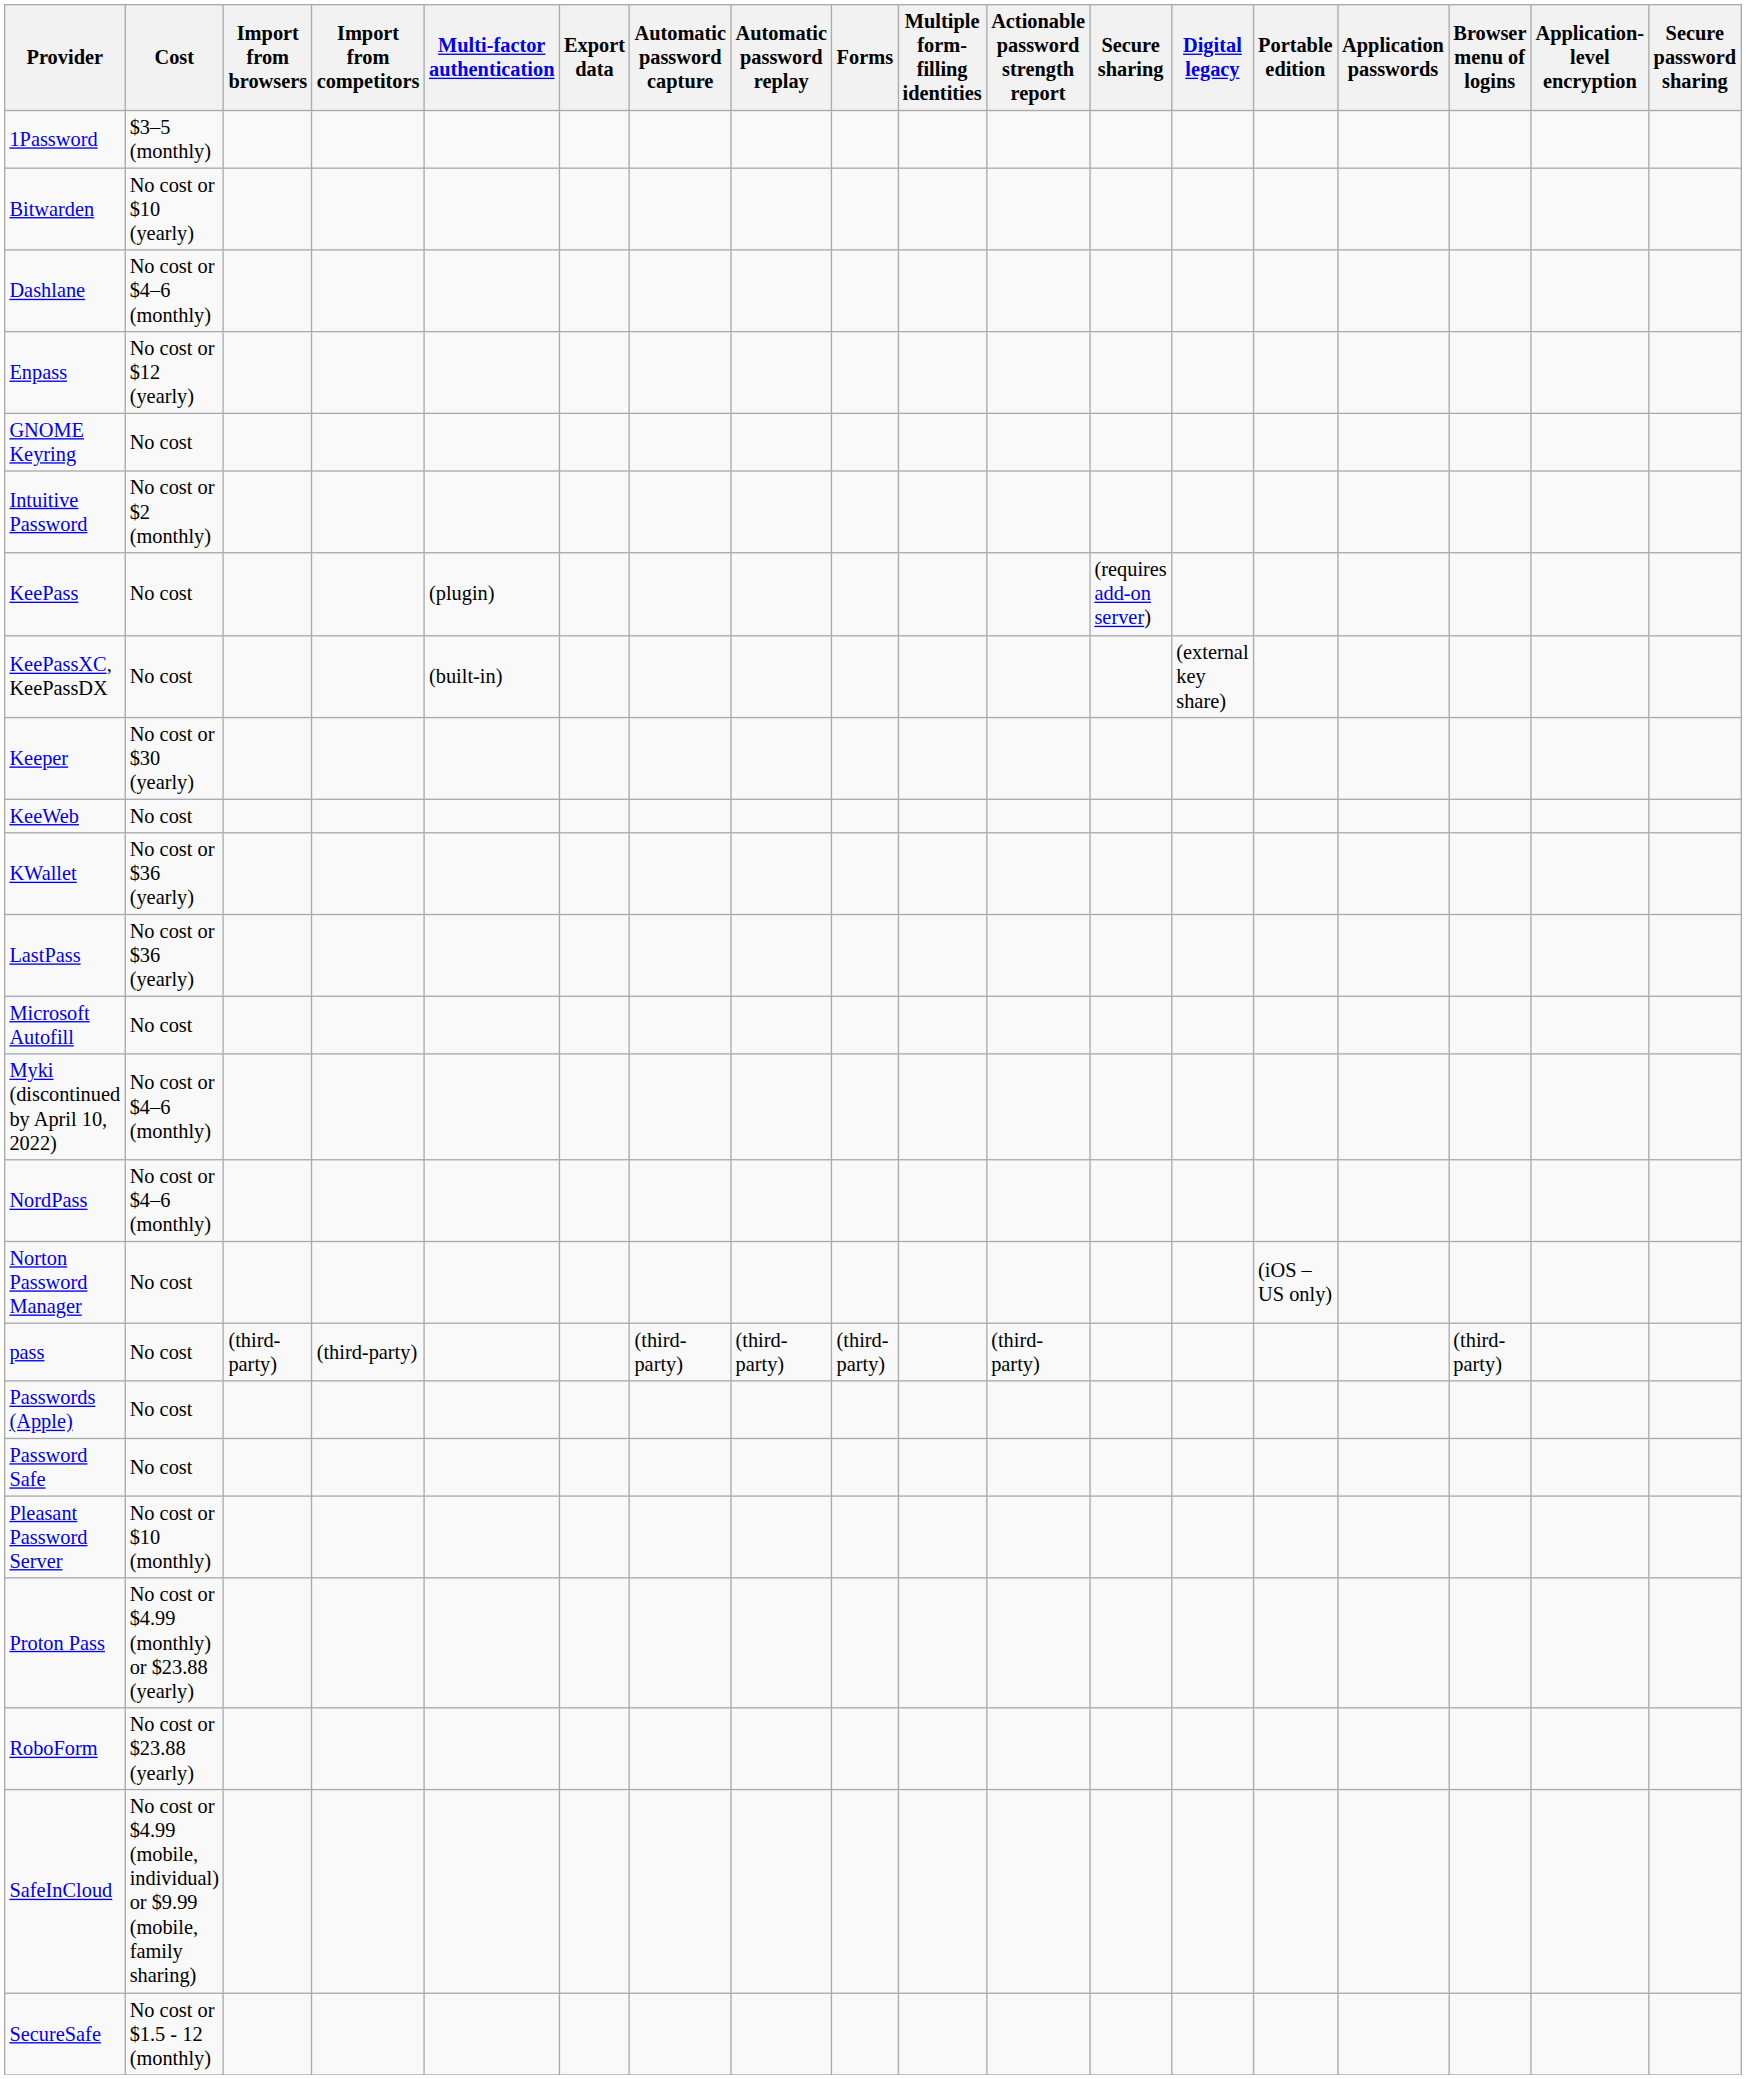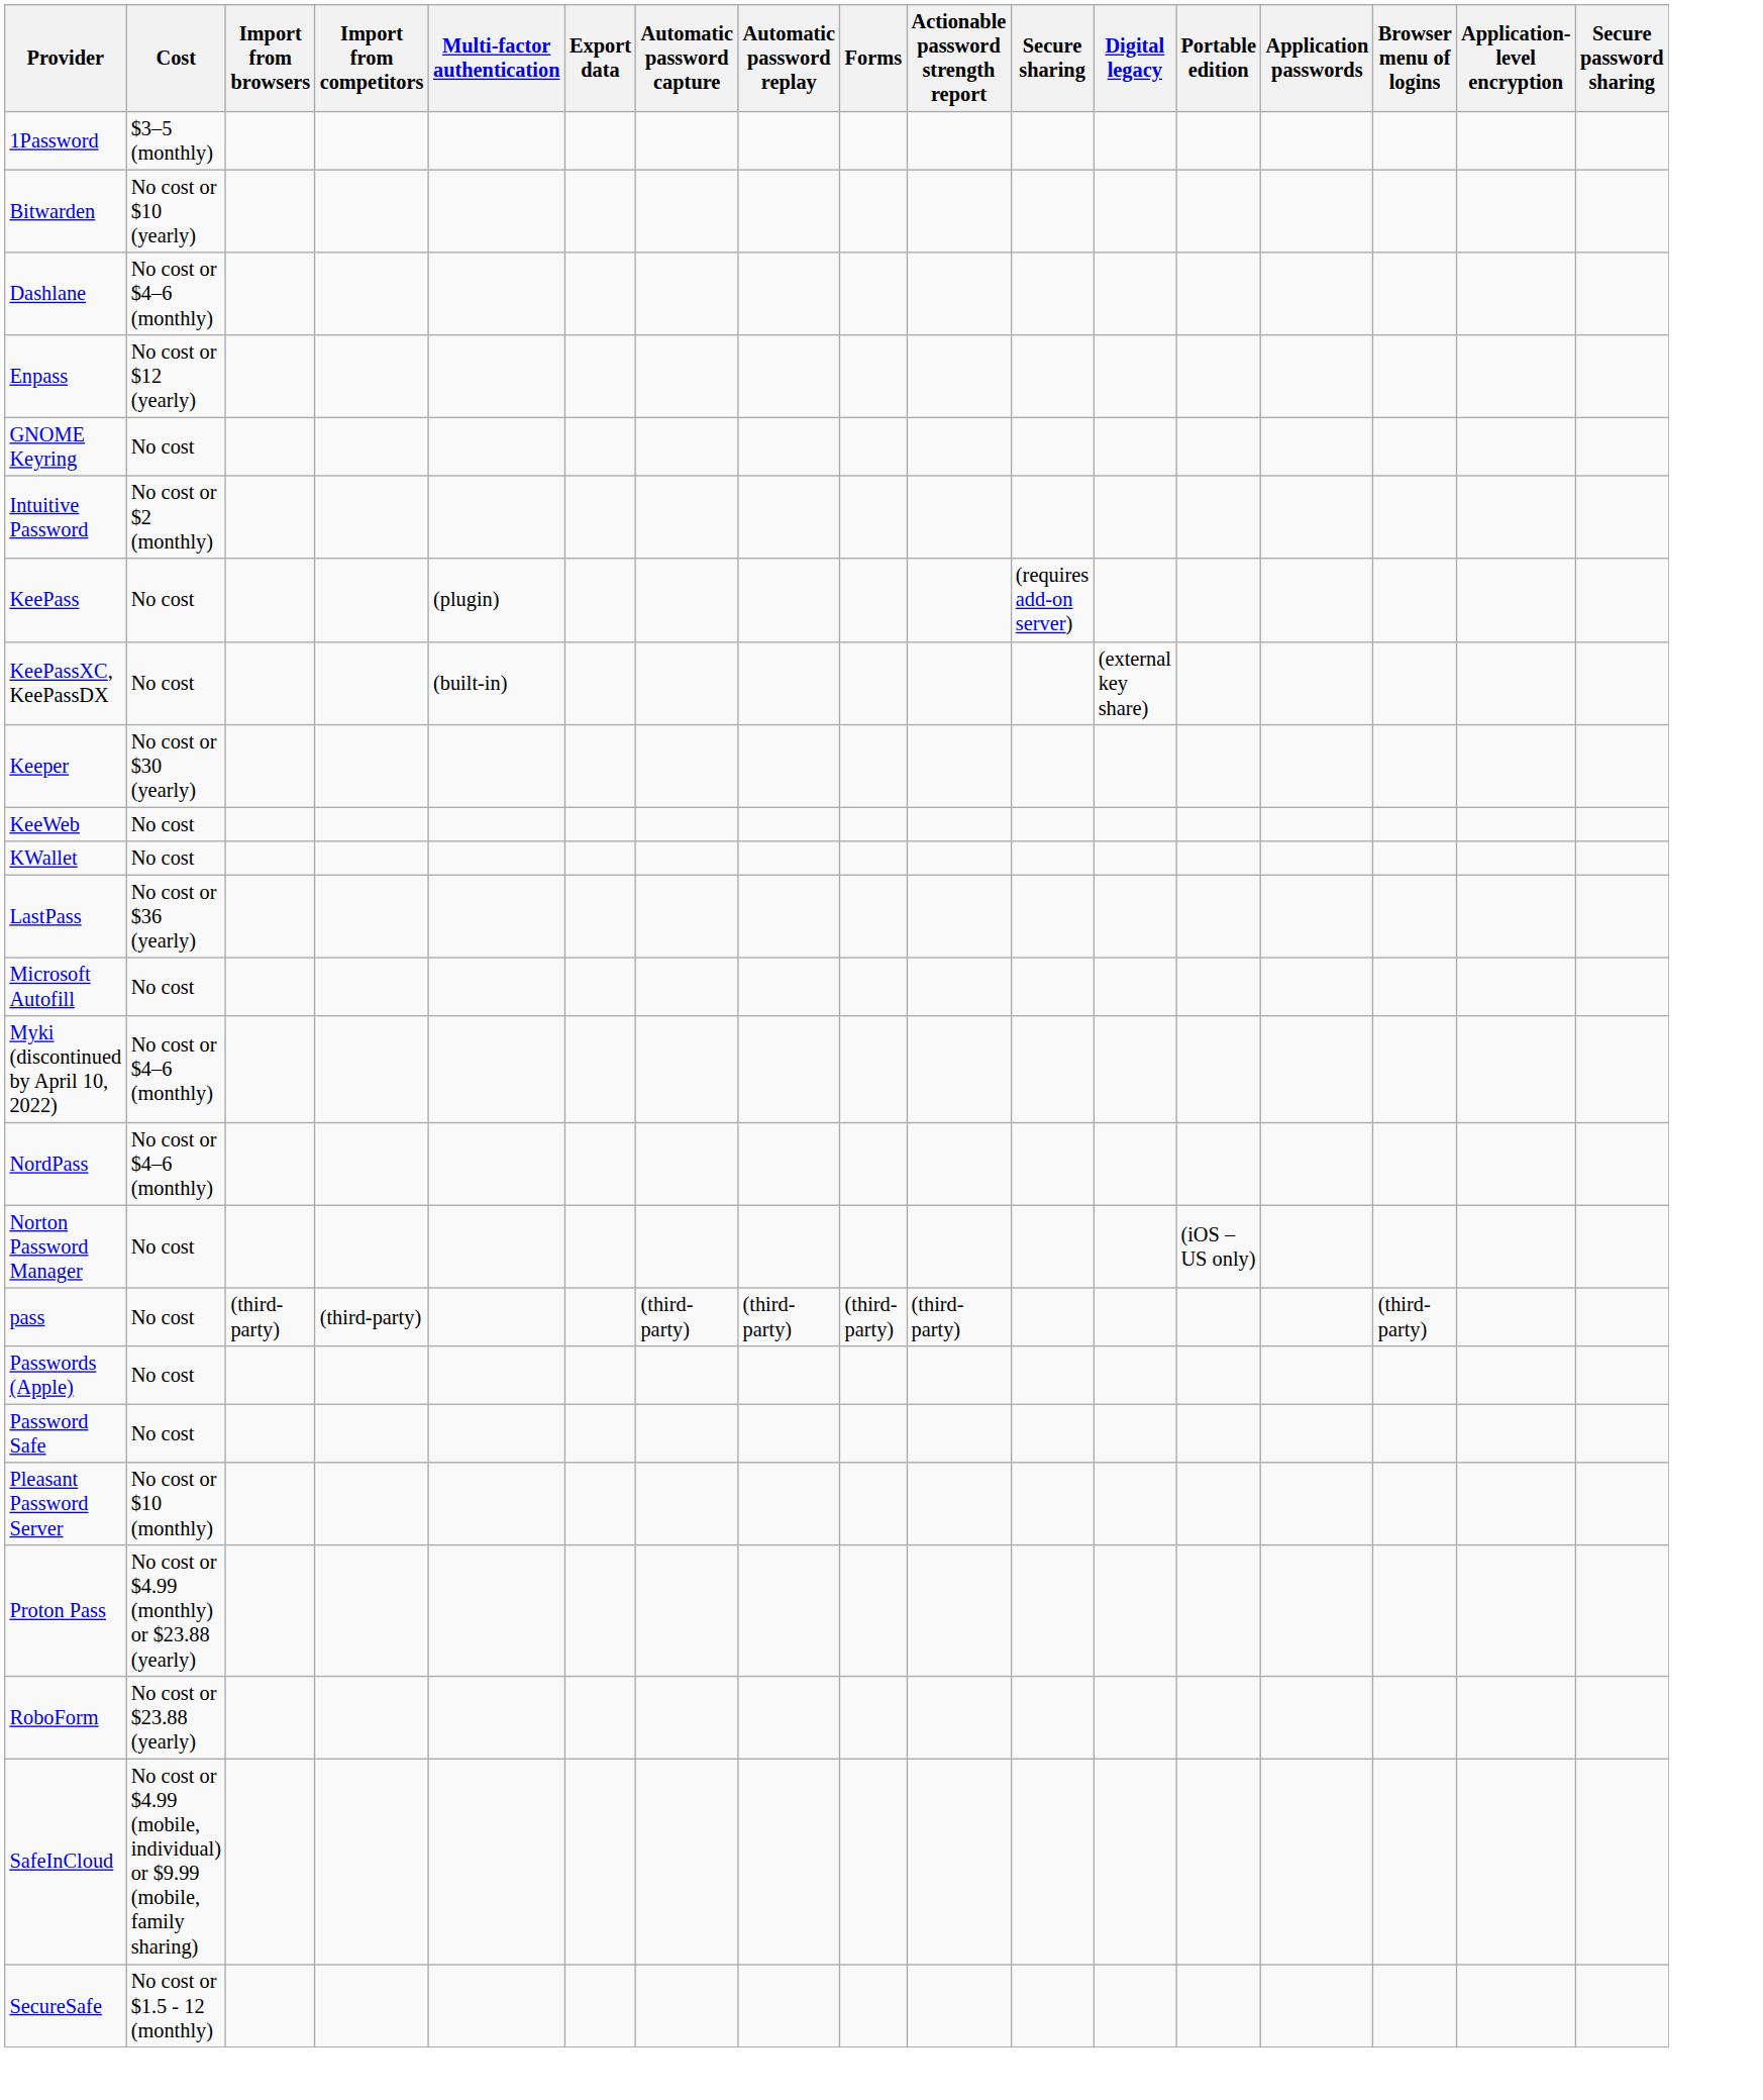- column: Multiple form-filling identities
KWallet | Cost: No cost or $36 (yearly) -> No cost
